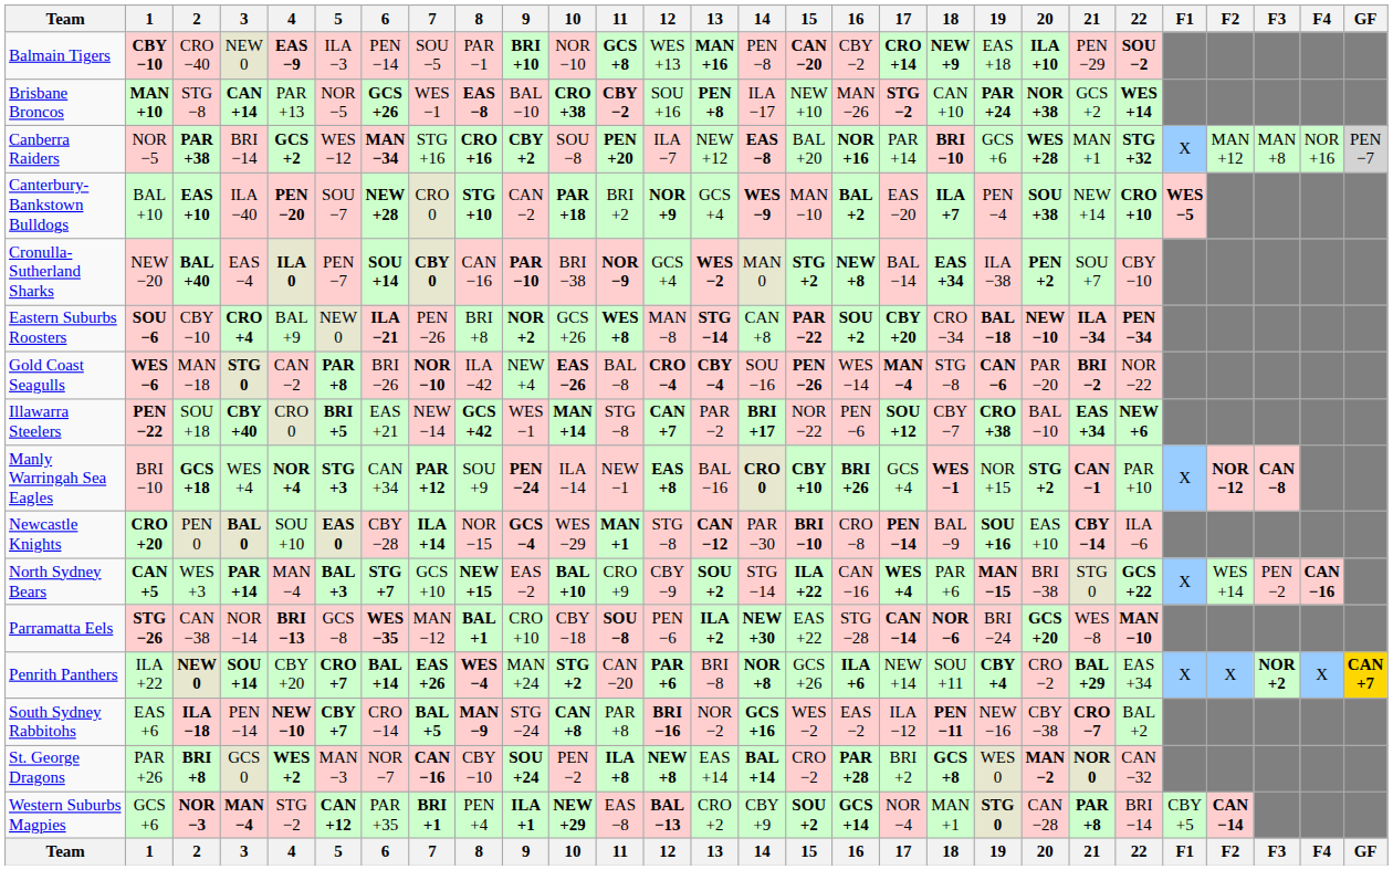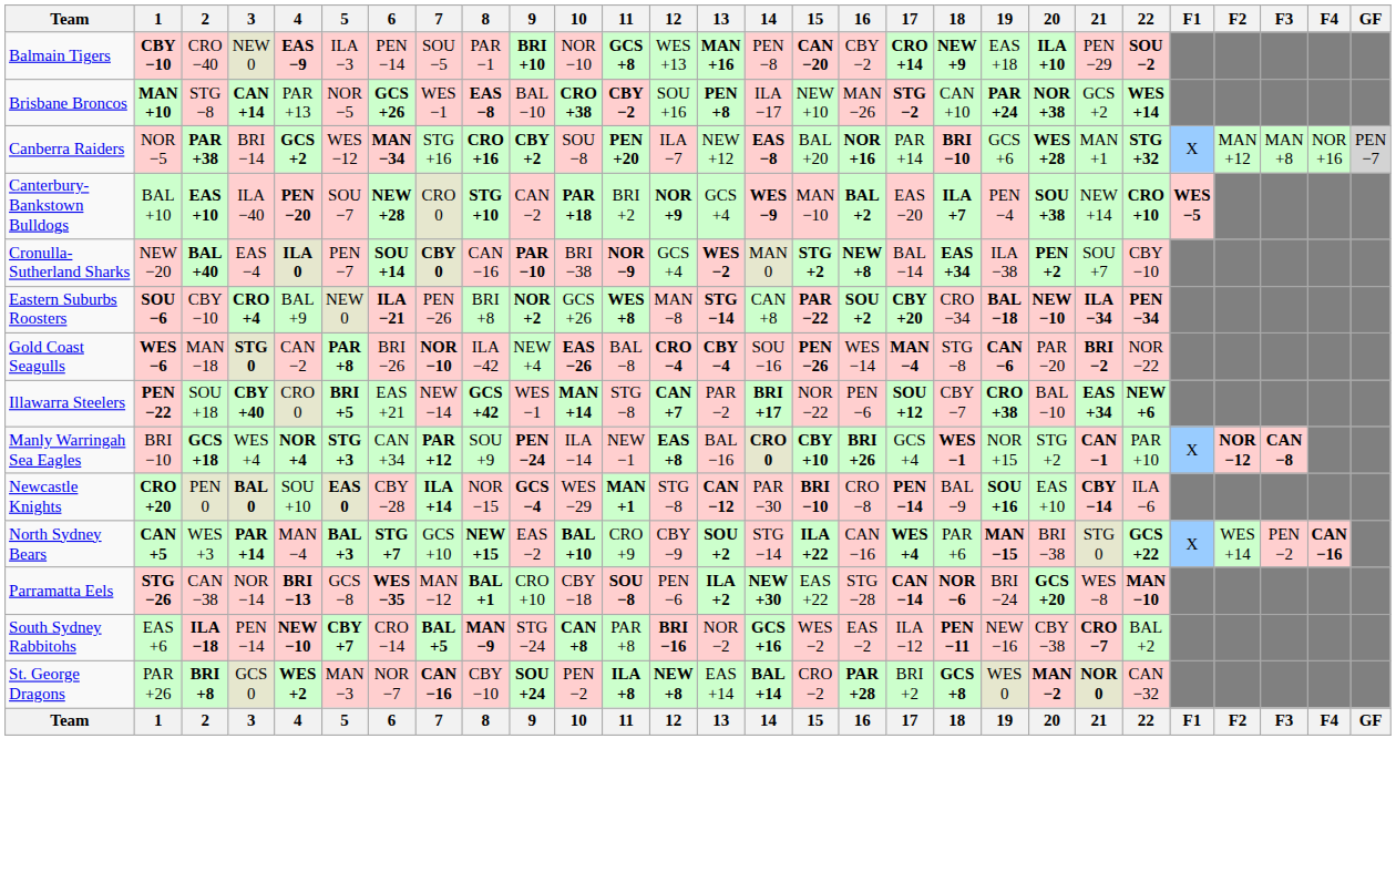Manly Warringah Sea Eagles | 20: bold -> normal
- row: Penrith Panthers | ILA +22 | NEW 0 | SOU +14 | CBY +20 | CRO +7 | BAL +14 | EAS +26 | WES −4 | MAN +24 | STG +2 | CAN −20 | PAR +6 | BRI −8 | NOR +8 | GCS +26 | ILA +6 | NEW +14 | SOU +11 | CBY +4 | CRO −2 | BAL +29 | EAS +34 | X | X | NOR +2 | X | CAN +7
- row: Western Suburbs Magpies | GCS +6 | NOR −3 | MAN −4 | STG −2 | CAN +12 | PAR +35 | BRI +1 | PEN +4 | ILA +1 | NEW +29 | EAS −8 | BAL −13 | CRO +2 | CBY +9 | SOU +2 | GCS +14 | NOR −4 | MAN +1 | STG 0 | CAN −28 | PAR +8 | BRI −14 | CBY +5 | CAN −14
